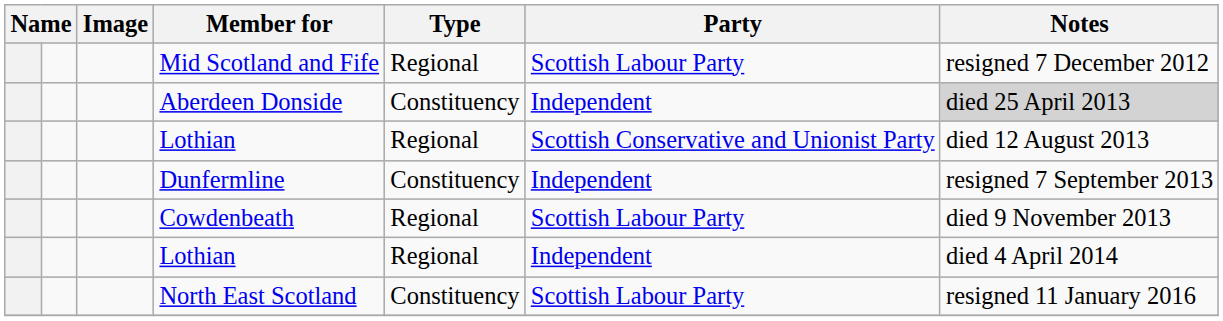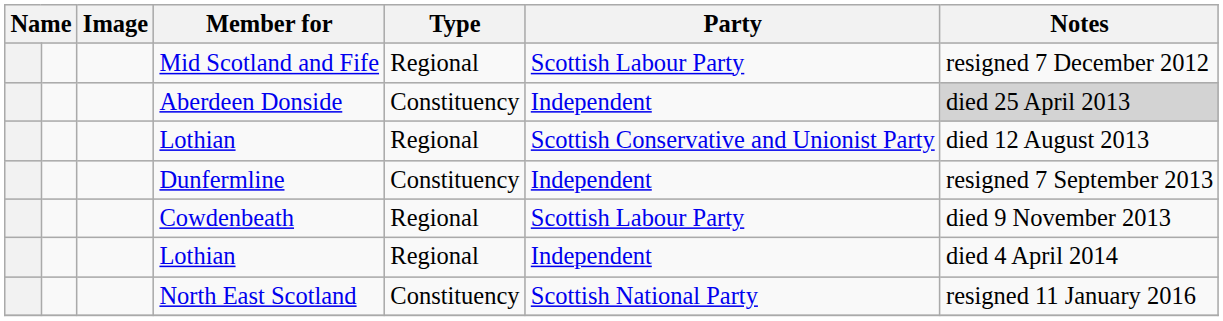North East Scotland | Party: Scottish Labour Party -> Scottish National Party
